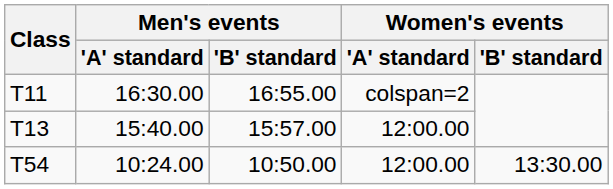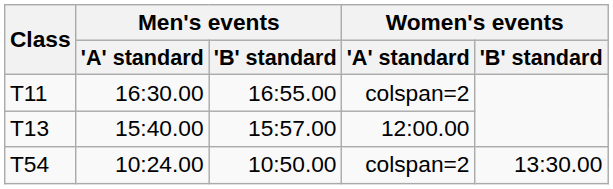T54 | Women's events / 'A' standard: 12:00.00 -> colspan=2
